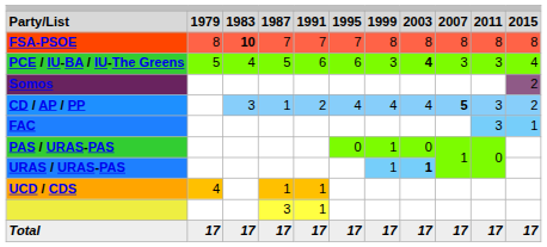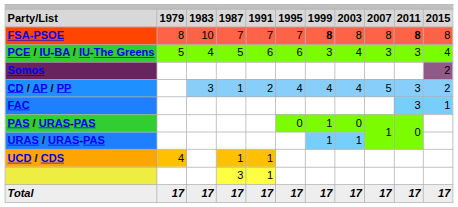FSA-PSOE | column 3: bold -> normal
FSA-PSOE | column 7: normal -> bold
FSA-PSOE | column 10: normal -> bold
PCE / IU-BA / IU-The Greens | column 8: bold -> normal
CD / AP / PP | column 9: bold -> normal
URAS / URAS-PAS | column 8: bold -> normal
